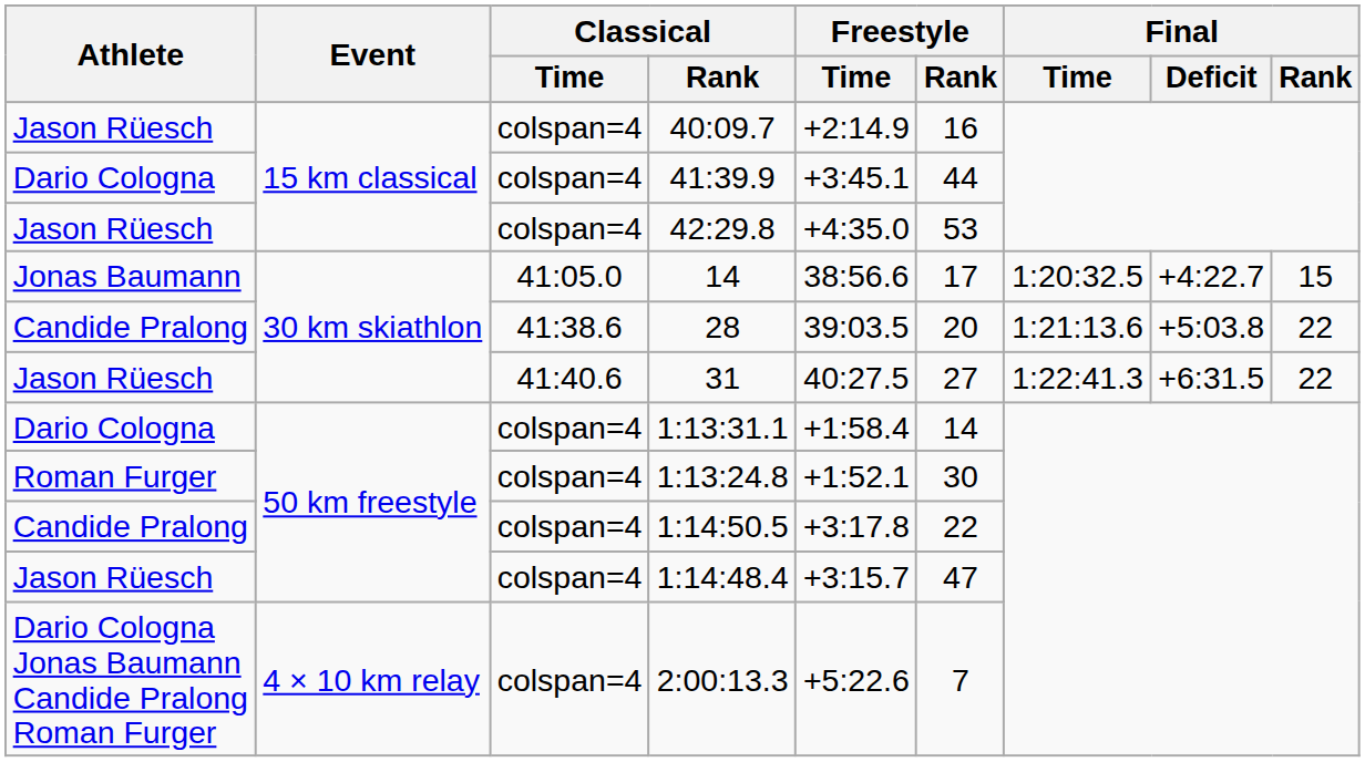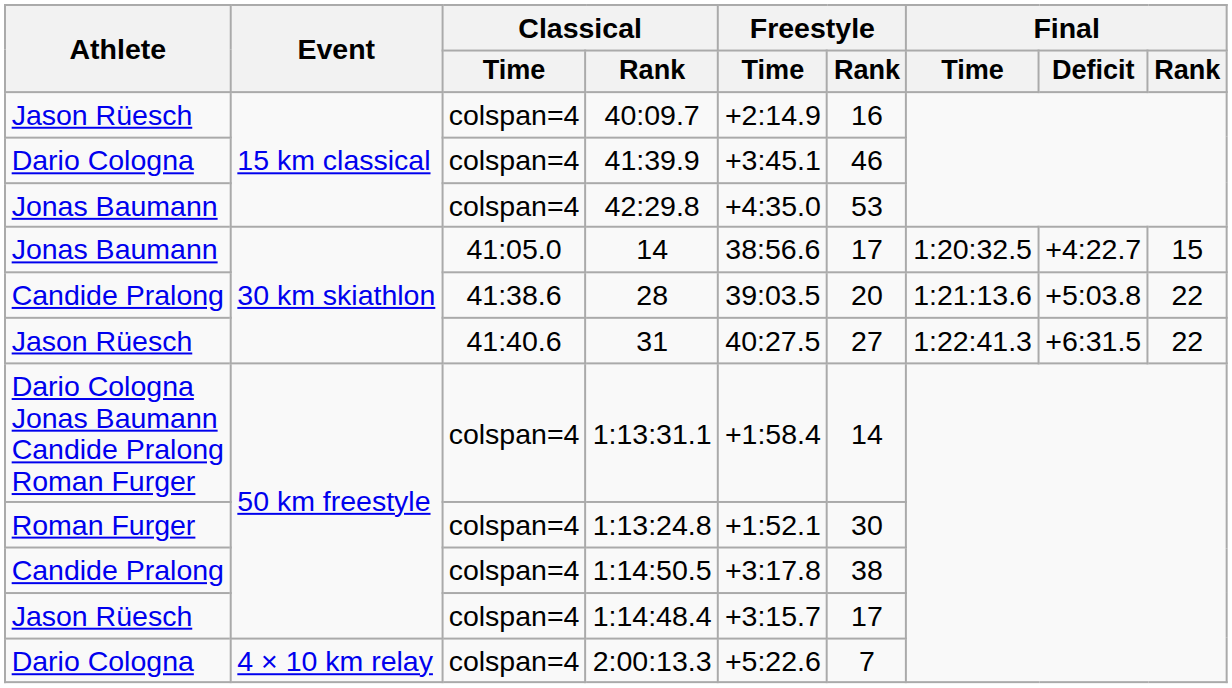41:39.9 | Freestyle / Rank: 44 -> 46
42:29.8 | Athlete: Jason Rüesch -> Jonas Baumann
1:13:31.1 | Athlete: Dario Cologna -> Dario Cologna Jonas Baumann Candide Pralong Roman Furger
1:14:50.5 | Freestyle / Rank: 22 -> 38
1:14:48.4 | Freestyle / Rank: 47 -> 17
2:00:13.3 | Athlete: Dario Cologna Jonas Baumann Candide Pralong Roman Furger -> Dario Cologna
